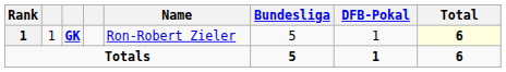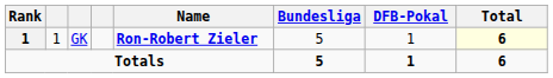row 2 | column 3: bold -> normal
row 2 | Name: normal -> bold
